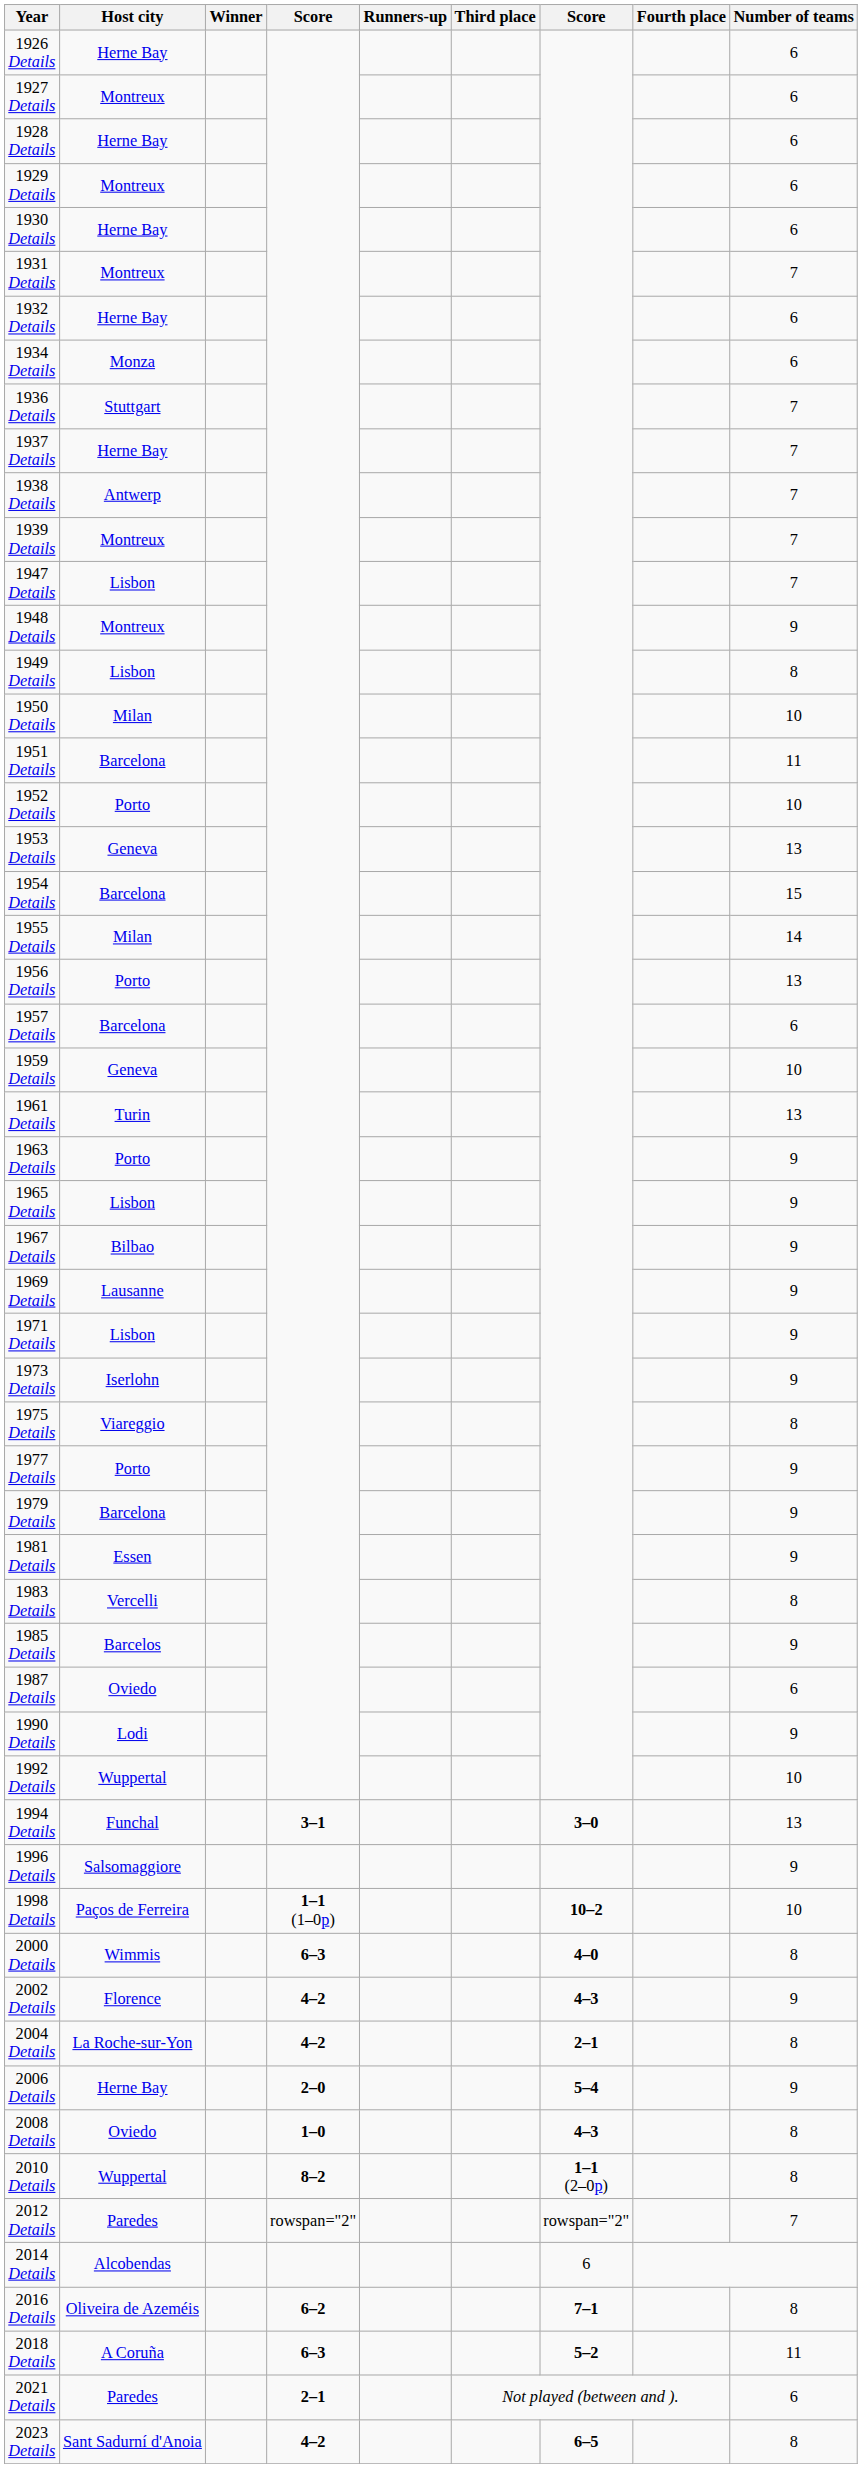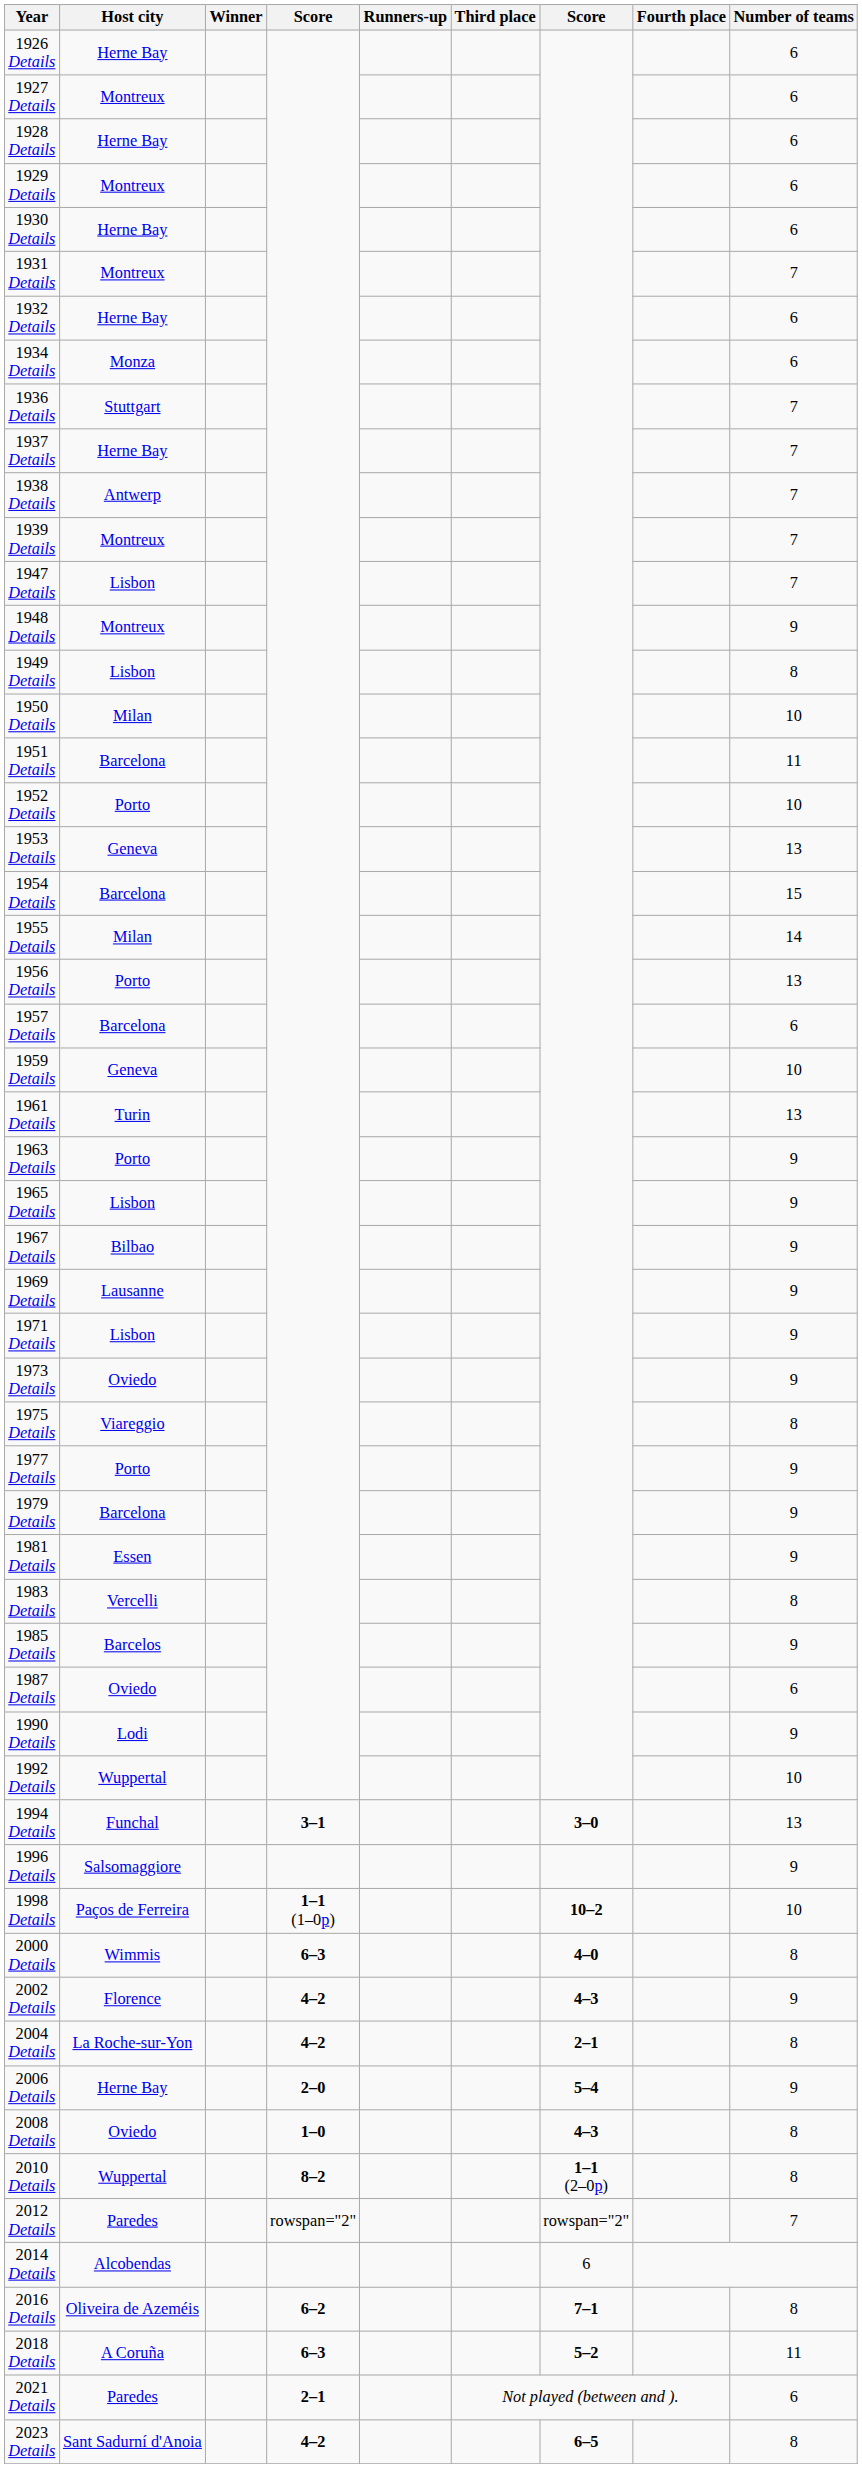1973 Details | Host city: Iserlohn -> Oviedo
